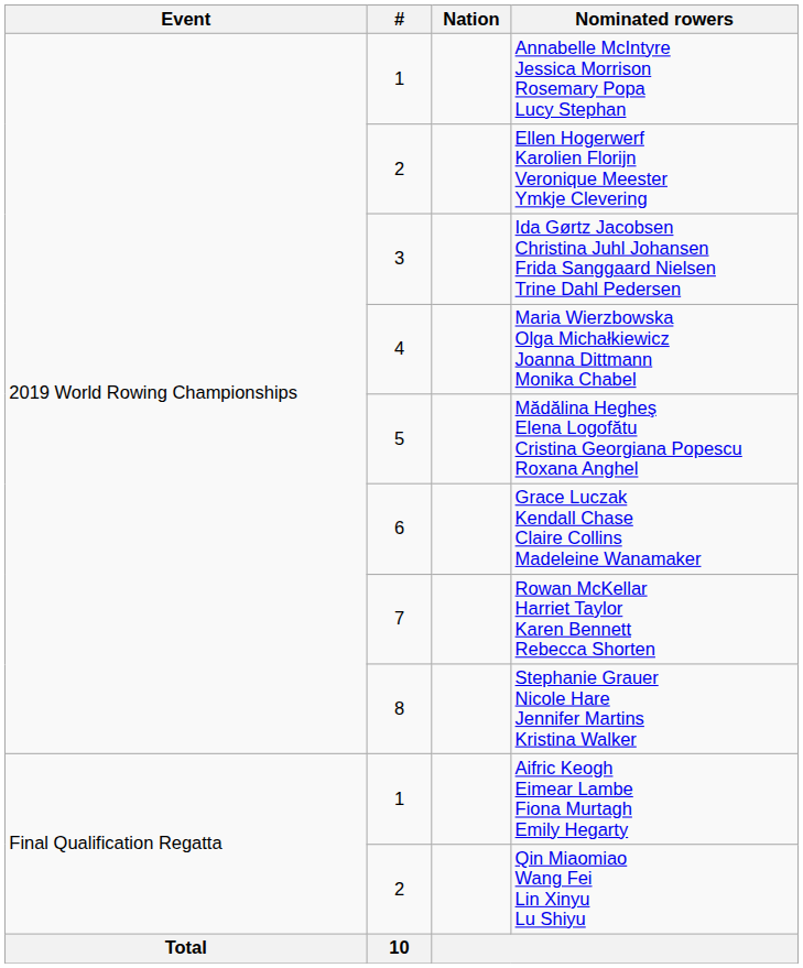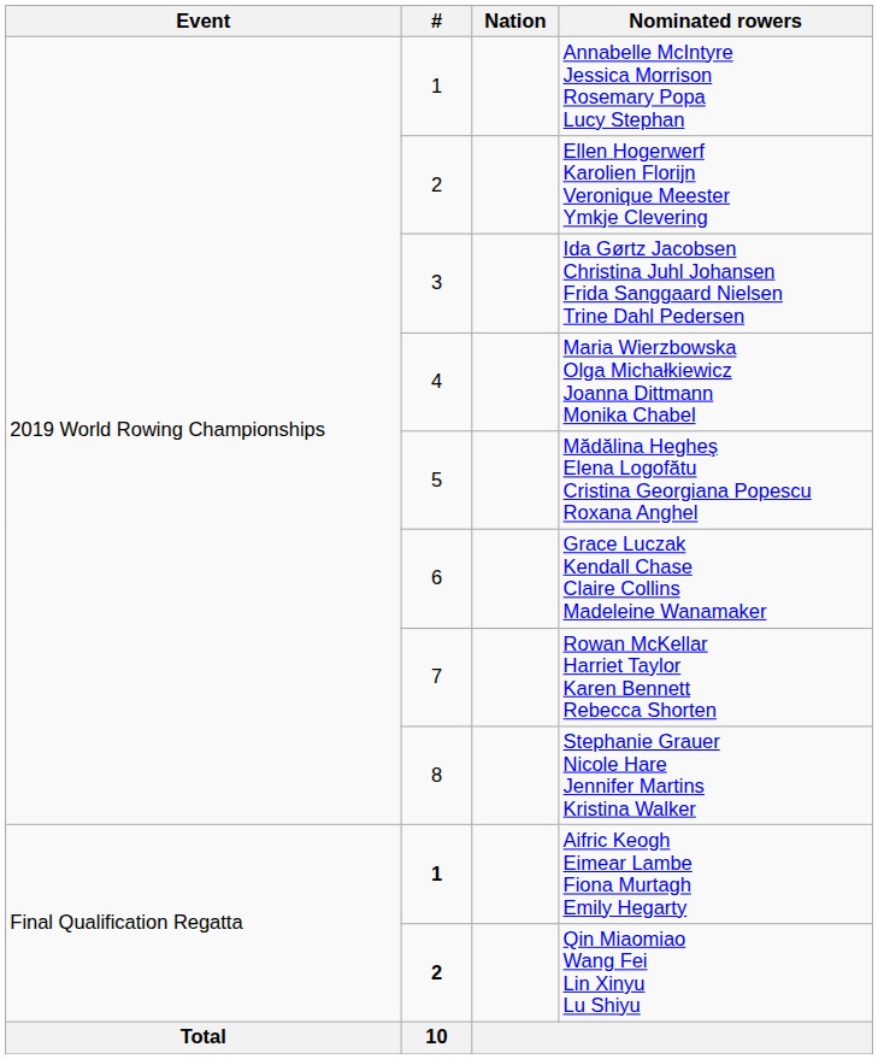Aifric Keogh Eimear Lambe Fiona Murtagh Emily Hegarty | #: normal -> bold
Qin Miaomiao Wang Fei Lin Xinyu Lu Shiyu | #: normal -> bold
